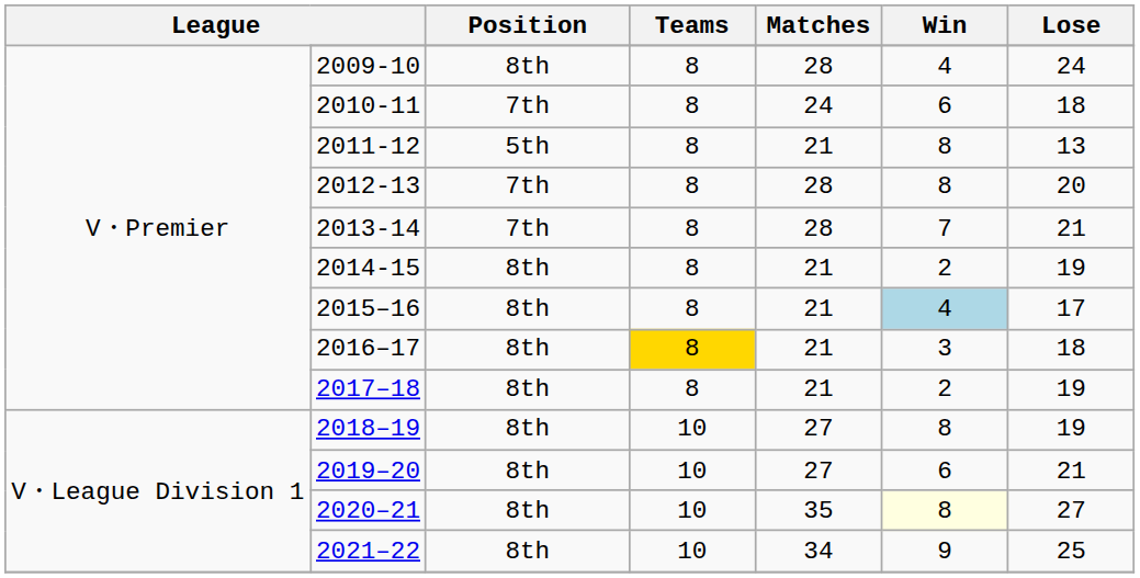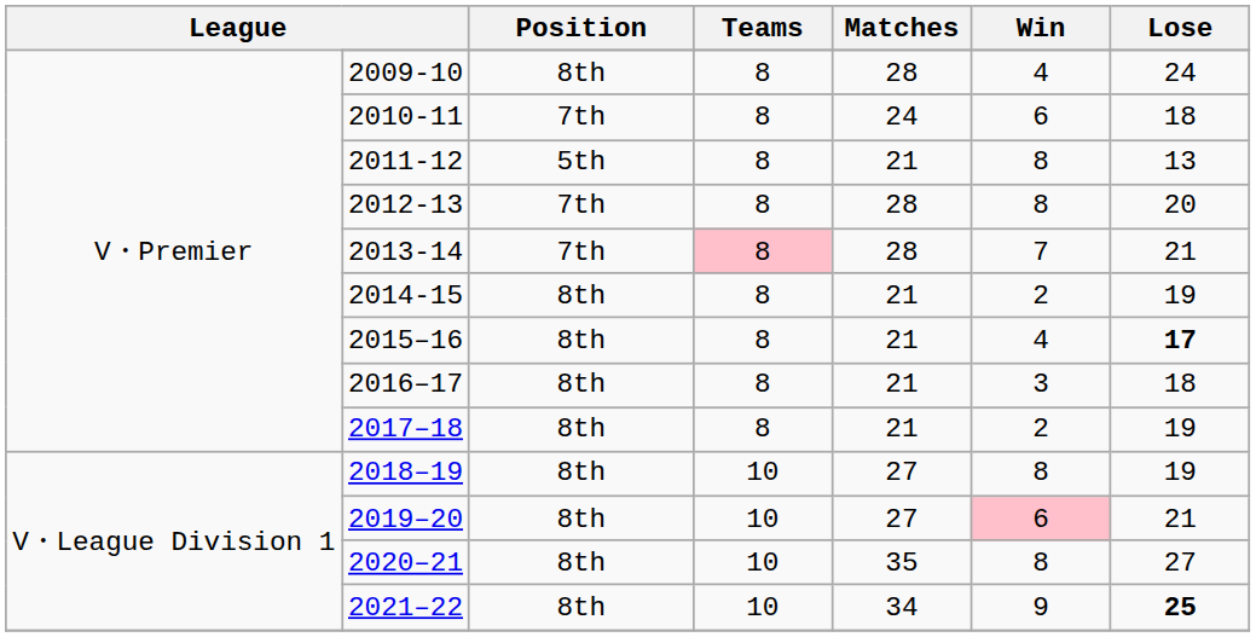2013-14 | Teams: no background -> pink background
2015–16 | Win: lightblue background -> no background
2015–16 | Lose: normal -> bold
2016–17 | Teams: gold background -> no background
2019–20 | Win: no background -> pink background
2020–21 | Win: lightyellow background -> no background
2021–22 | Lose: normal -> bold
